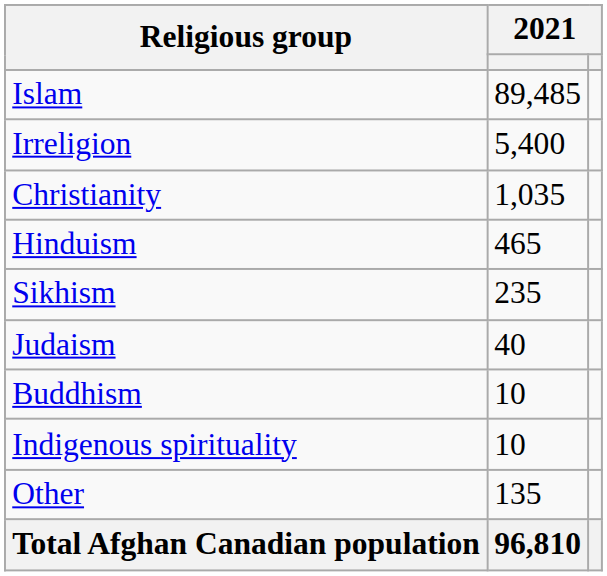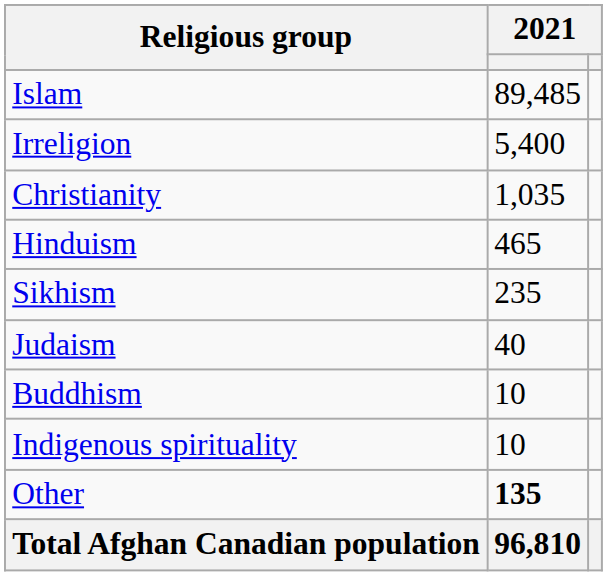Other | column 2: normal -> bold
